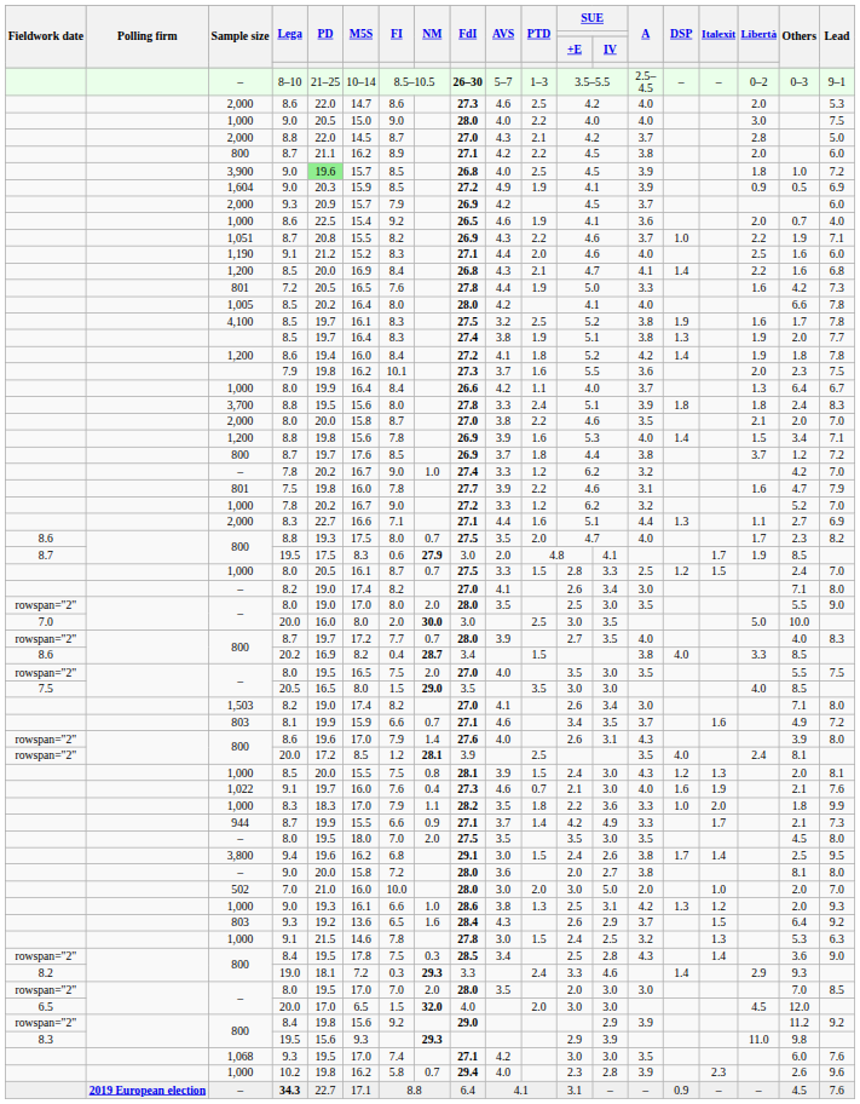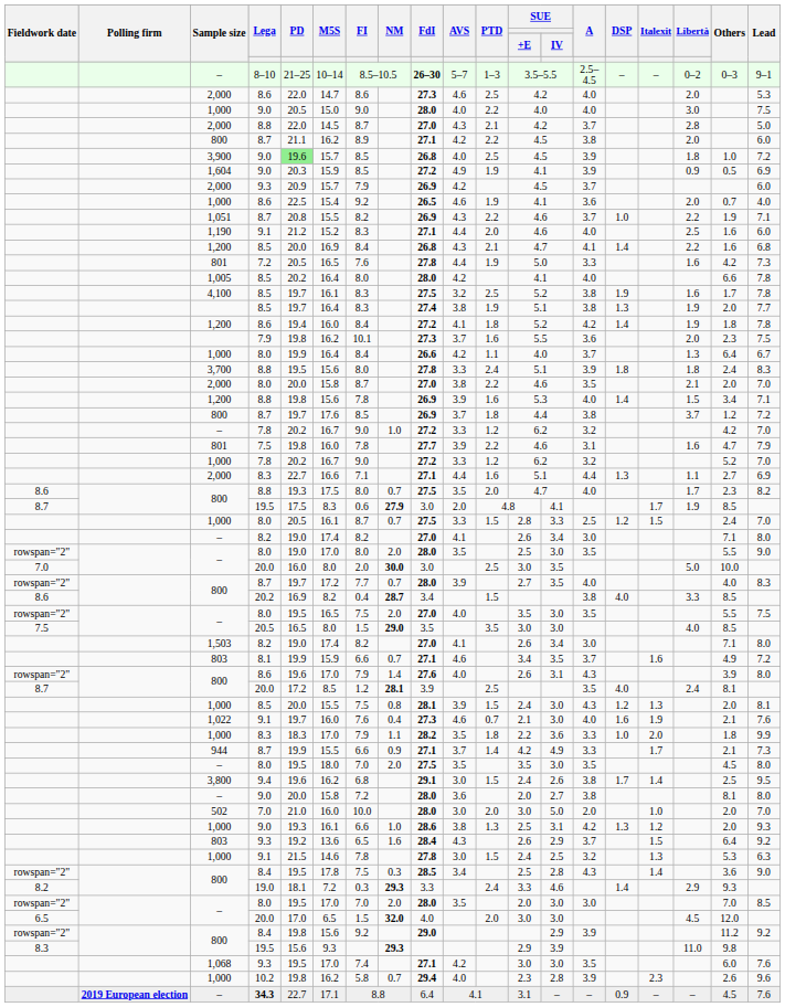– / 7.8 | FdI: 27.4 -> 27.2
800 / 20.0 | Fieldwork date: rowspan="2" -> 8.7
